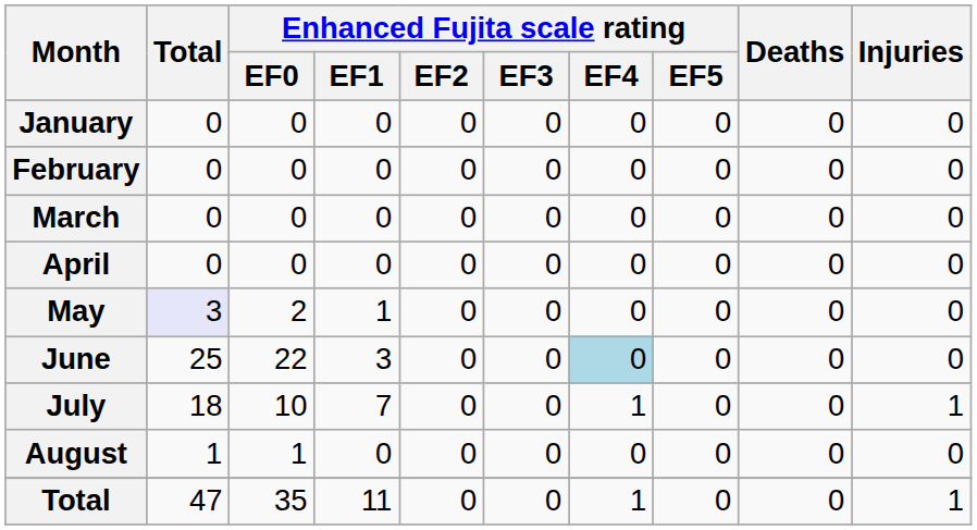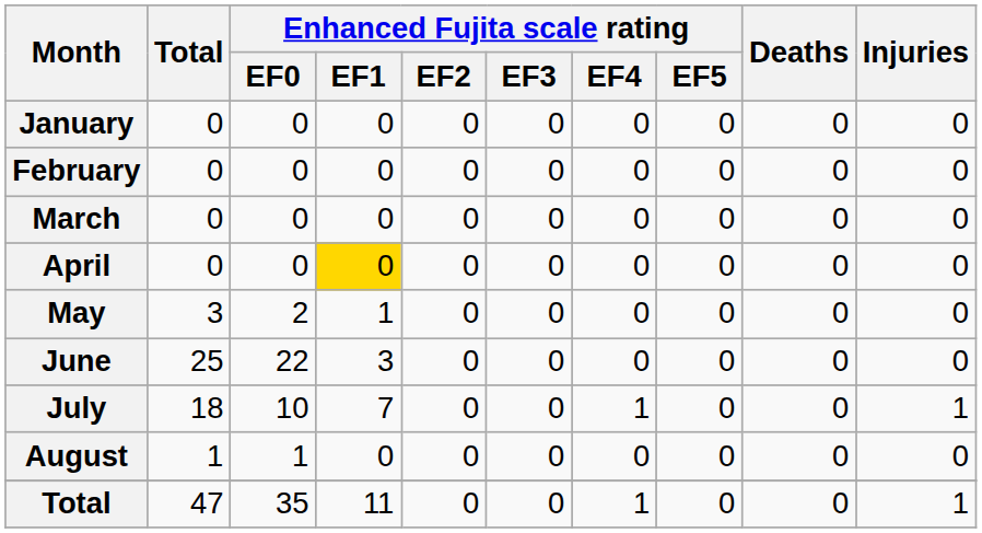April | Enhanced Fujita scale rating / EF1: no background -> gold background
May | Total: lavender background -> no background
June | Enhanced Fujita scale rating / EF4: lightblue background -> no background
